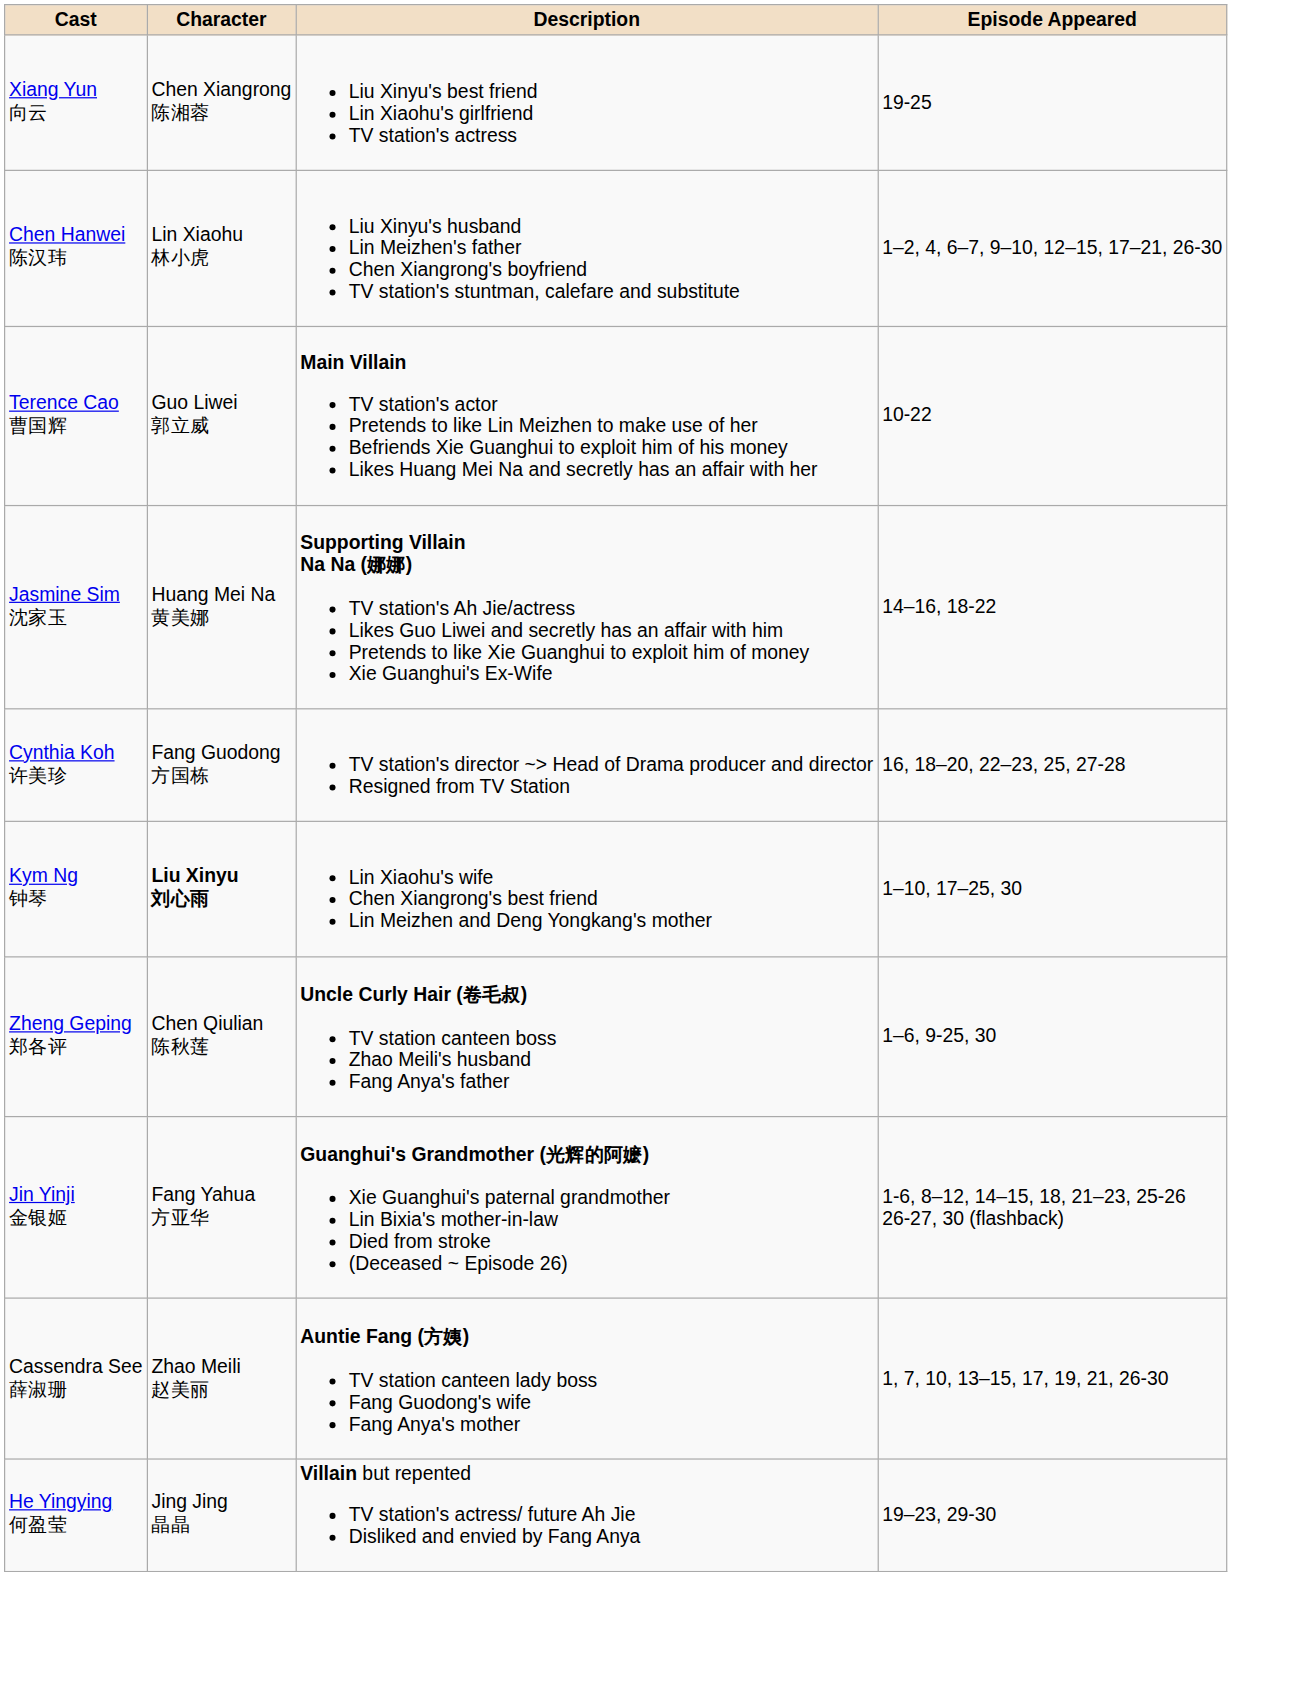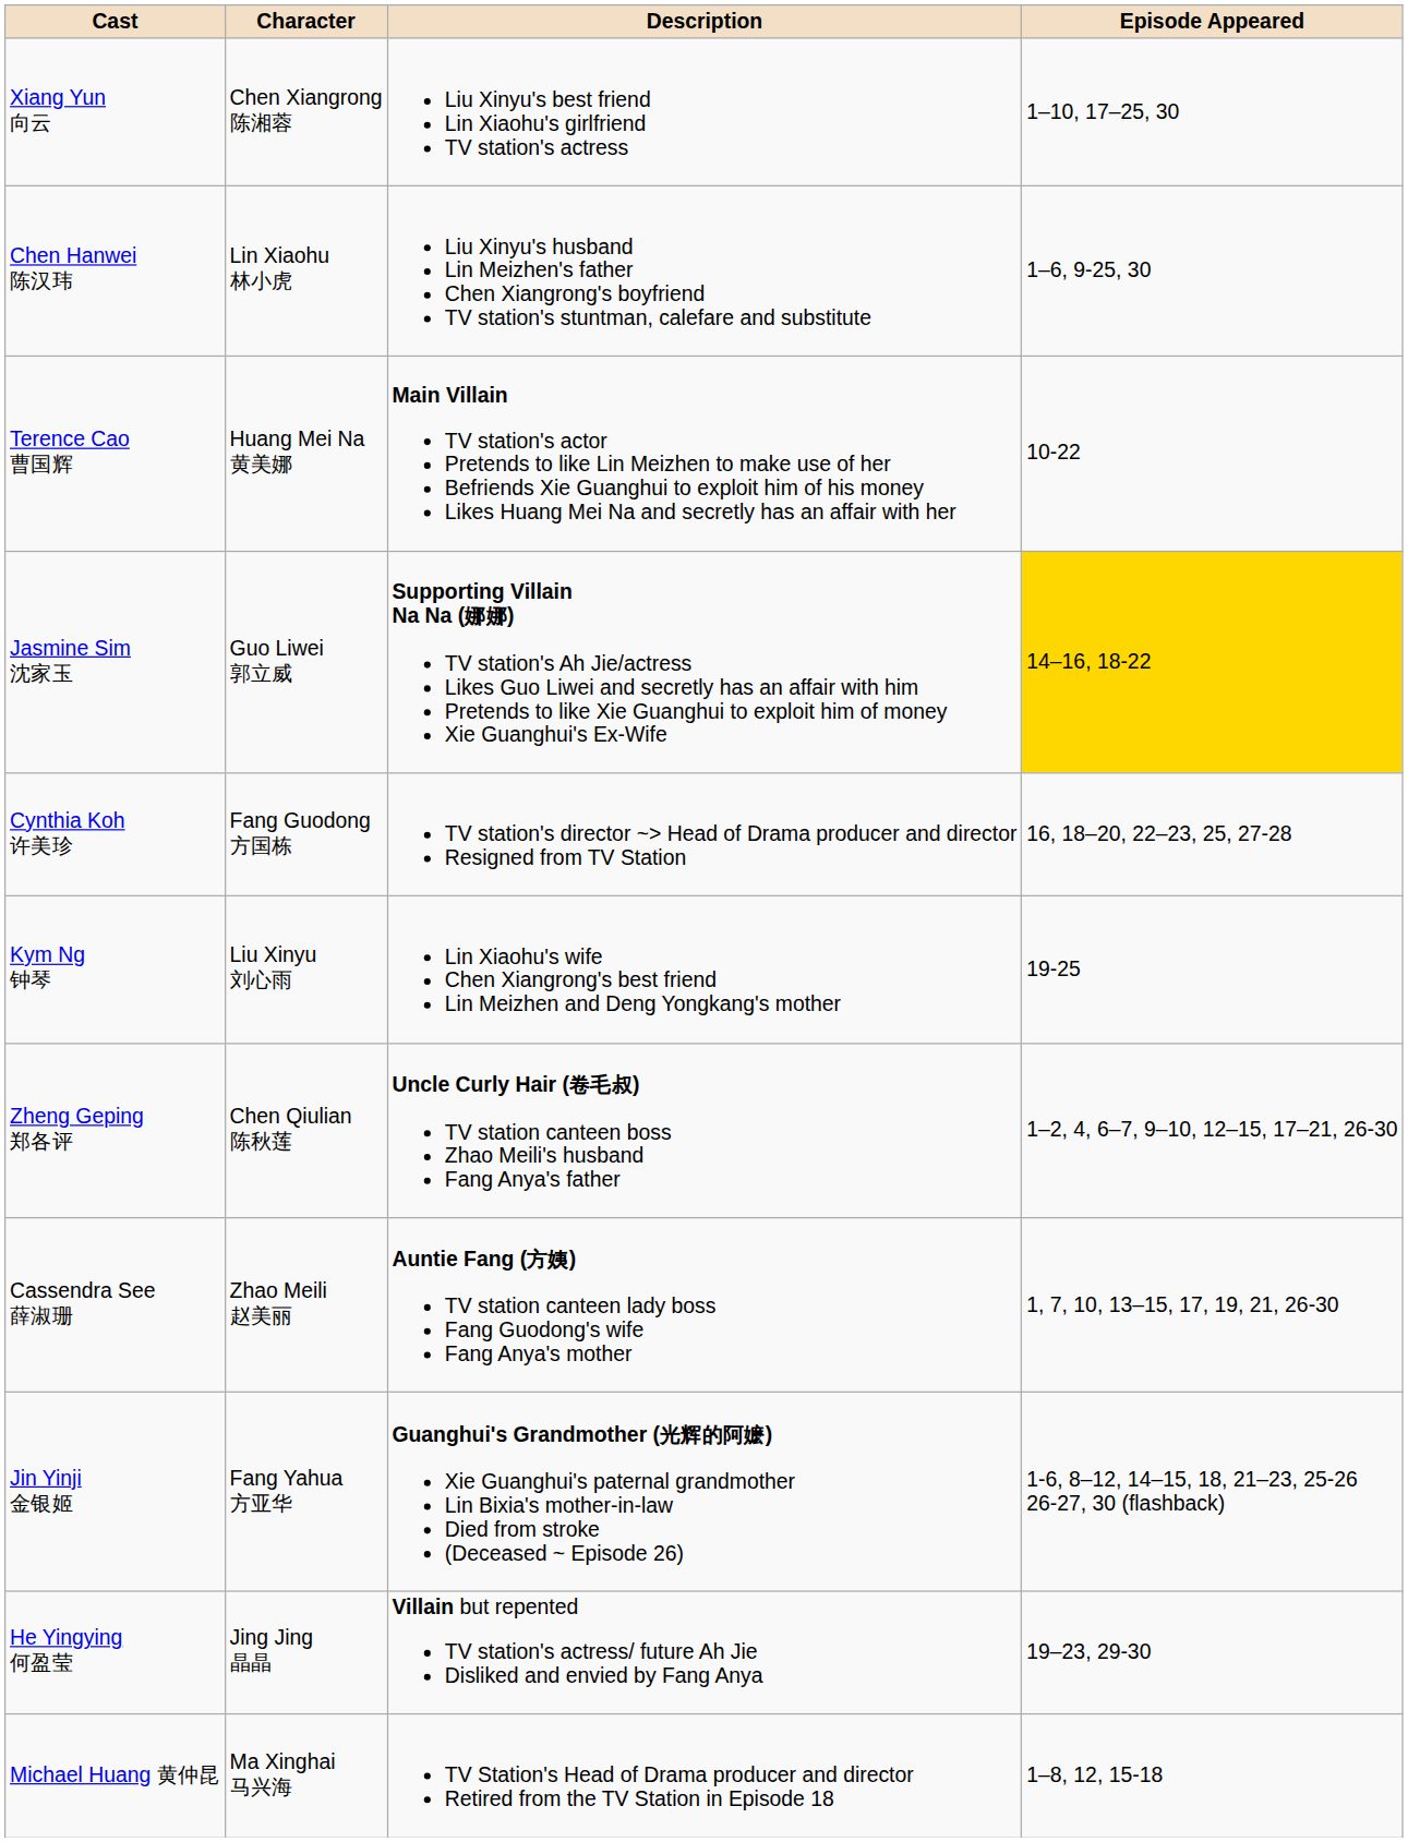Xiang Yun 向云 | Episode Appeared: 19-25 -> 1–10, 17–25, 30
Chen Hanwei 陈汉玮 | Episode Appeared: 1–2, 4, 6–7, 9–10, 12–15, 17–21, 26-30 -> 1–6, 9-25, 30
Terence Cao 曹国辉 | Character: Guo Liwei 郭立威 -> Huang Mei Na 黄美娜
Jasmine Sim 沈家玉 | Character: Huang Mei Na 黄美娜 -> Guo Liwei 郭立威
Jasmine Sim 沈家玉 | Episode Appeared: no background -> gold background
Kym Ng 钟琴 | Character: bold -> normal
Kym Ng 钟琴 | Episode Appeared: 1–10, 17–25, 30 -> 19-25
Zheng Geping 郑各评 | Episode Appeared: 1–6, 9-25, 30 -> 1–2, 4, 6–7, 9–10, 12–15, 17–21, 26-30
rows swapped: Cassendra See 薛淑珊 <-> Jin Yinji 金银姬
+ row: Michael Huang 黄仲昆 | Ma Xinghai 马兴海 | TV Station's Head of Drama producer and director Retired from the TV Station in Episode 18 | 1–8, 12, 15-18
